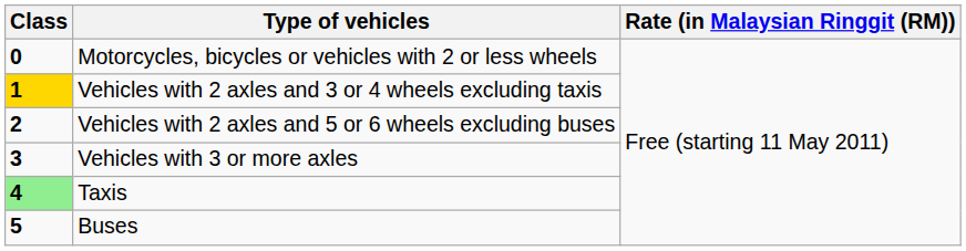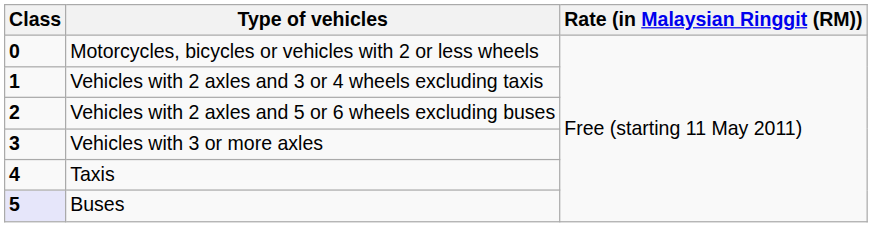Vehicles with 2 axles and 3 or 4 wheels excluding taxis | Class: gold background -> no background
Taxis | Class: lightgreen background -> no background
Buses | Class: no background -> lavender background
